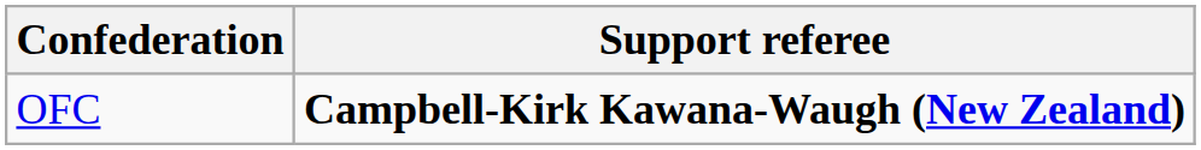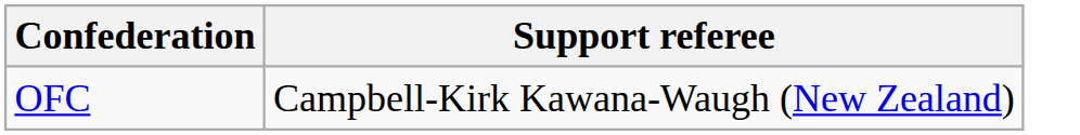OFC | Support referee: bold -> normal
